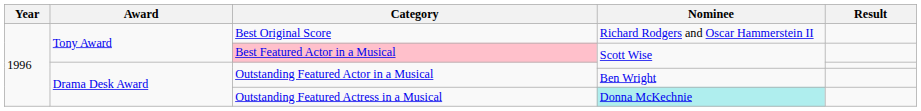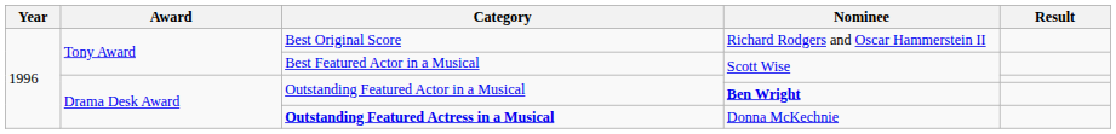Best Featured Actor in a Musical | Category: pink background -> no background
Outstanding Featured Actor in a Musical / Ben Wright | Nominee: normal -> bold
Outstanding Featured Actress in a Musical | Category: normal -> bold
Outstanding Featured Actress in a Musical | Nominee: paleturquoise background -> no background
